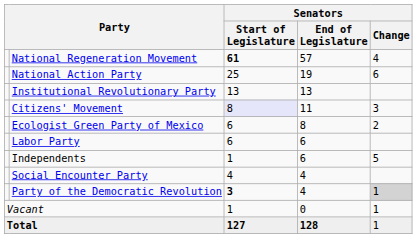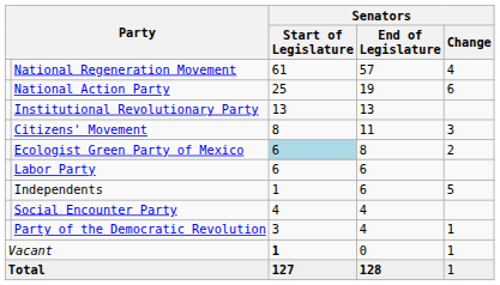National Regeneration Movement | Senators / Start of Legislature: bold -> normal
Citizens' Movement | Senators / Start of Legislature: lavender background -> no background
Ecologist Green Party of Mexico | Senators / Start of Legislature: no background -> lightblue background
Party of the Democratic Revolution | Senators / Start of Legislature: bold -> normal
Party of the Democratic Revolution | Senators / Change: lightgrey background -> no background
Vacant | Senators / Start of Legislature: normal -> bold
